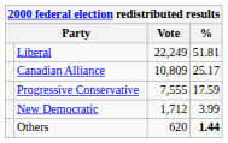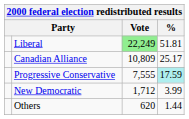Liberal | Vote: no background -> lightgreen background
Progressive Conservative | %: no background -> paleturquoise background
Others | %: bold -> normal
